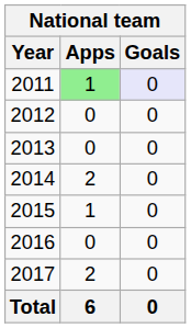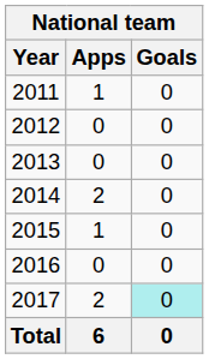2011 | Apps: lightgreen background -> no background
2011 | Goals: lavender background -> no background
2017 | Goals: no background -> paleturquoise background
